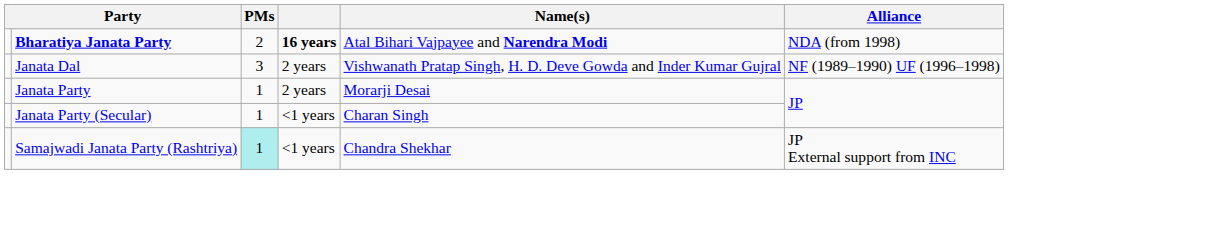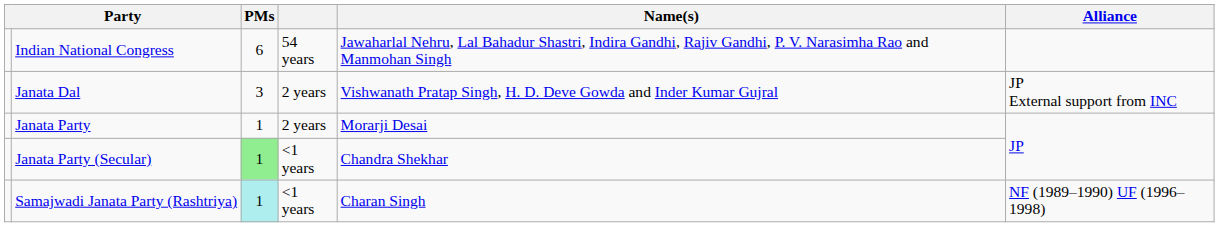+ row: Indian National Congress | 6 | 54 years | Jawaharlal Nehru, Lal Bahadur Shastri, Indira Gandhi, Rajiv Gandhi, P. V. Narasimha Rao and Manmohan Singh
- row: Bharatiya Janata Party | 2 | 16 years | Atal Bihari Vajpayee and Narendra Modi | NDA (from 1998)
Janata Dal | Alliance: NF (1989–1990) UF (1996–1998) -> JP External support from INC
Janata Party (Secular) | PMs: no background -> lightgreen background
Janata Party (Secular) | Name(s): Charan Singh -> Chandra Shekhar
Samajwadi Janata Party (Rashtriya) | Name(s): Chandra Shekhar -> Charan Singh
Samajwadi Janata Party (Rashtriya) | Alliance: JP External support from INC -> NF (1989–1990) UF (1996–1998)
